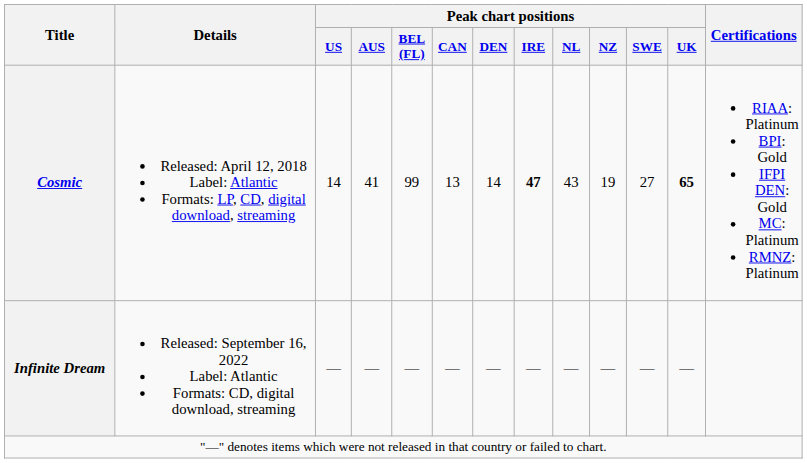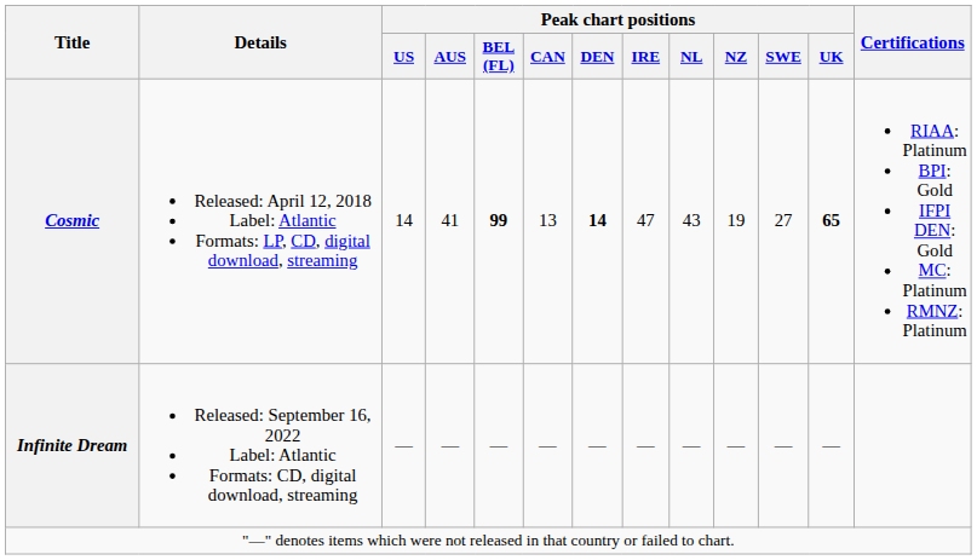Cosmic | Peak chart positions / BEL (FL): normal -> bold
Cosmic | Peak chart positions / DEN: normal -> bold
Cosmic | Peak chart positions / IRE: bold -> normal
